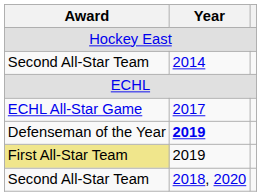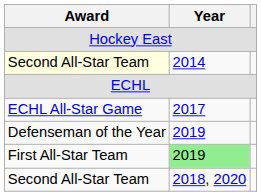Second All-Star Team / 2014 | Award: no background -> lightyellow background
Defenseman of the Year | Year: bold -> normal
First All-Star Team | Award: khaki background -> no background
First All-Star Team | Year: no background -> lightgreen background
